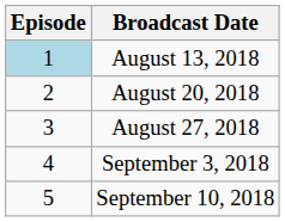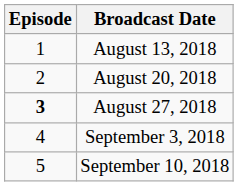August 13, 2018 | Episode: lightblue background -> no background
August 27, 2018 | Episode: normal -> bold
